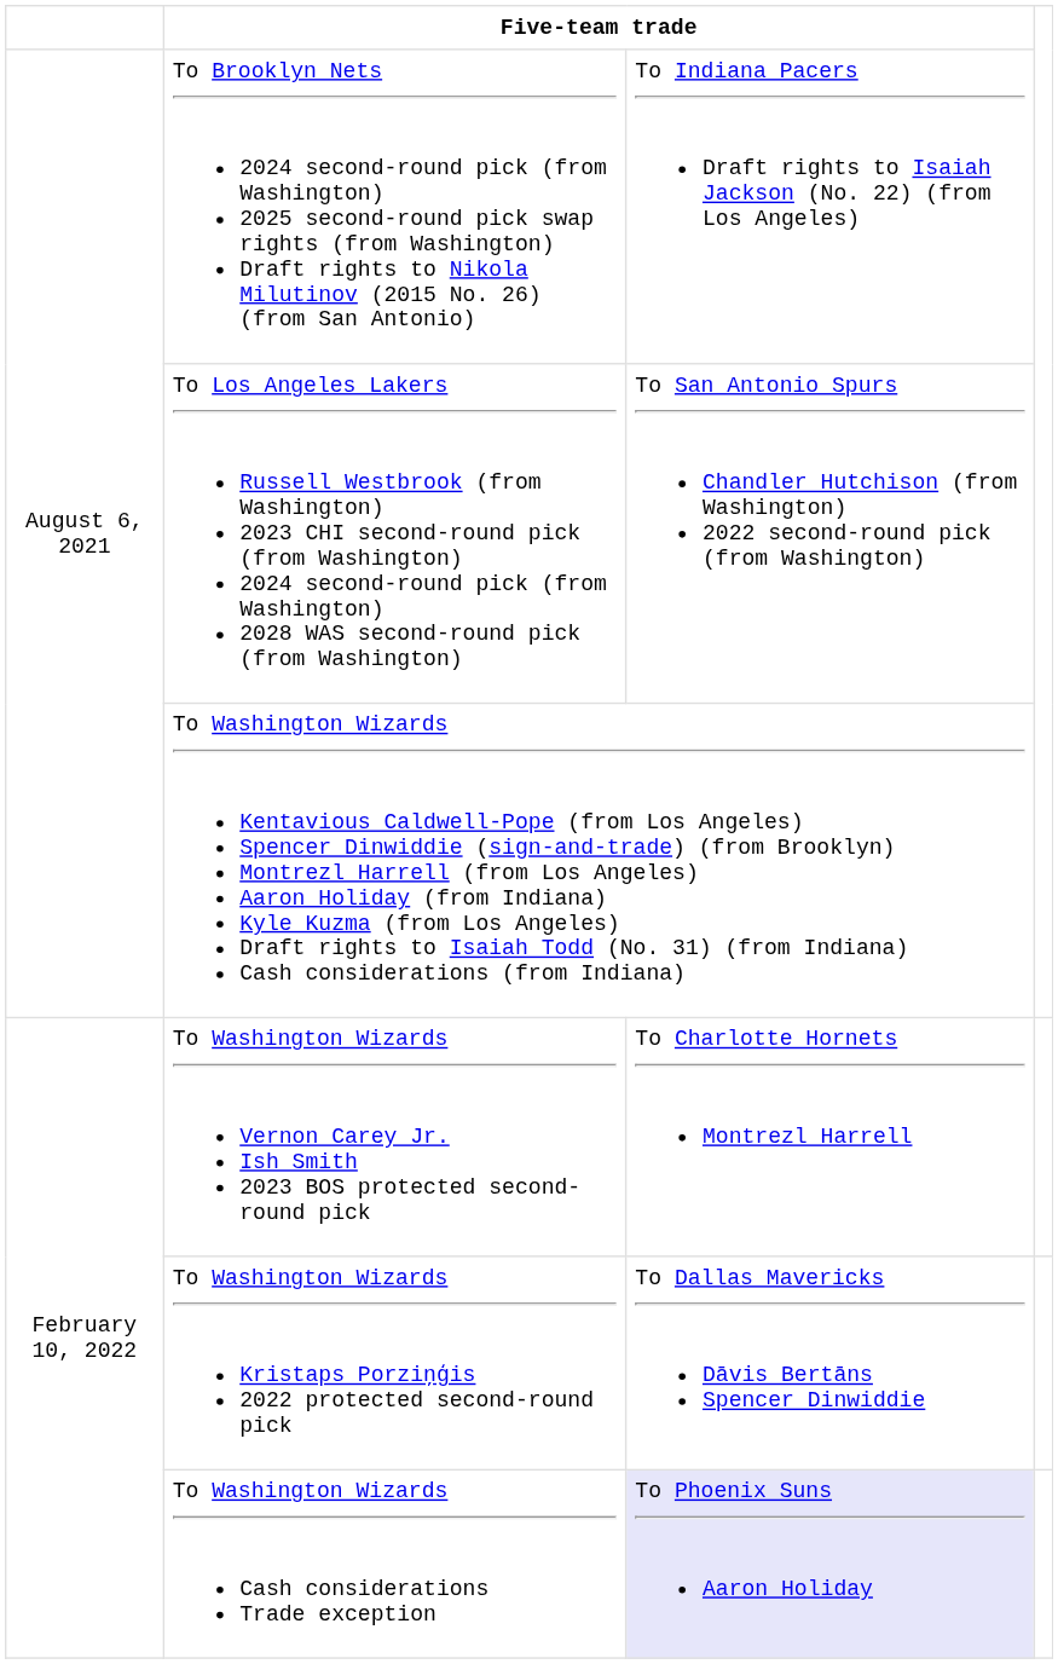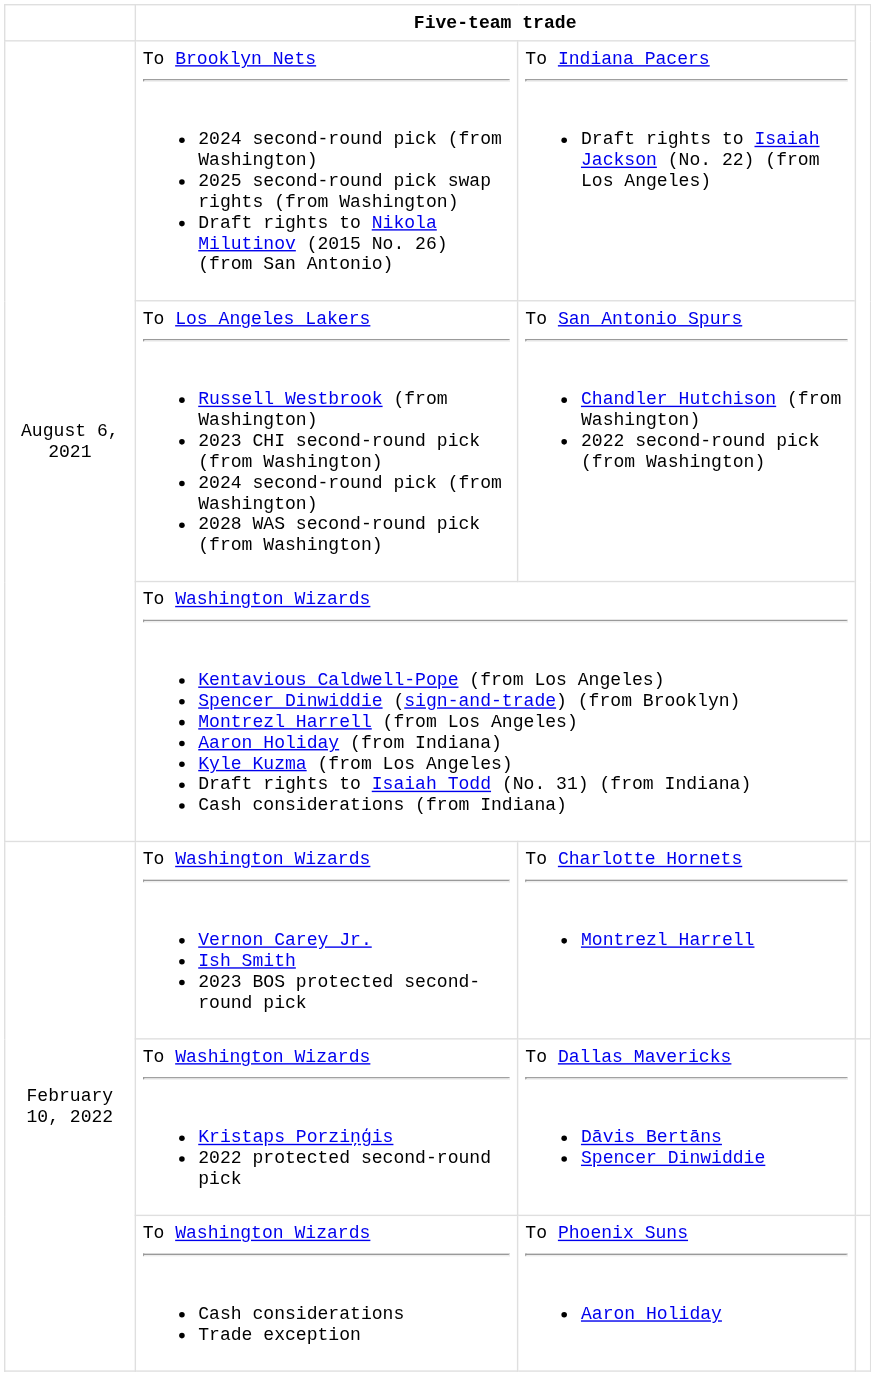To Washington Wizards Cash considerations Trade exception | column 3: lavender background -> no background
